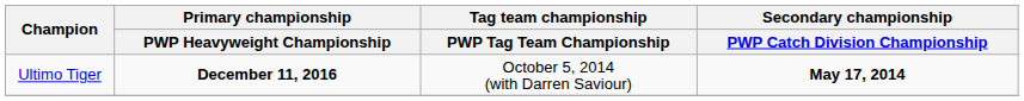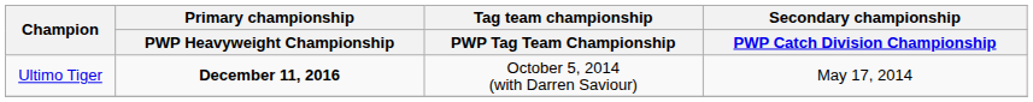Ultimo Tiger | Secondary championship / PWP Catch Division Championship: bold -> normal
